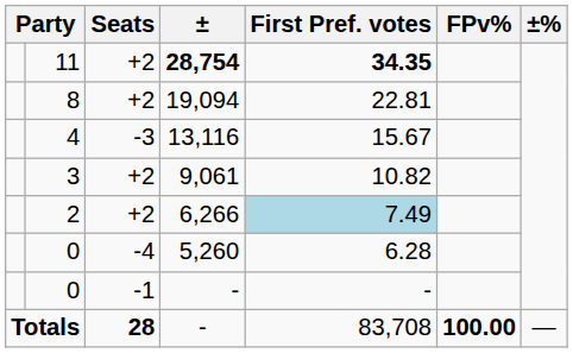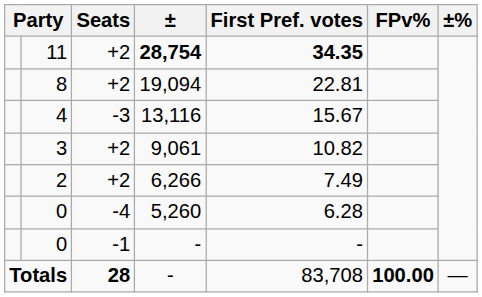2 | First Pref. votes: lightblue background -> no background
